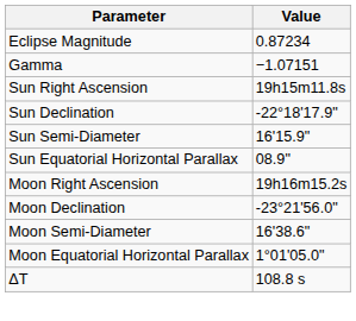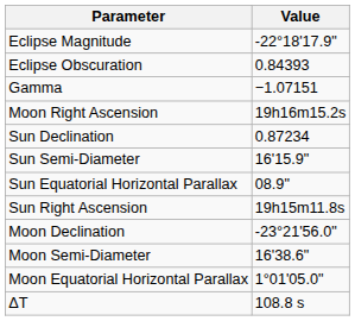Eclipse Magnitude | Value: 0.87234 -> -22°18'17.9"
+ row: Eclipse Obscuration | 0.84393
rows swapped: Sun Right Ascension <-> Moon Right Ascension
Sun Declination | Value: -22°18'17.9" -> 0.87234
